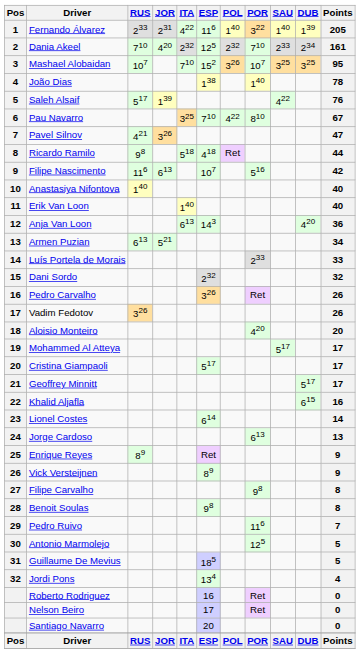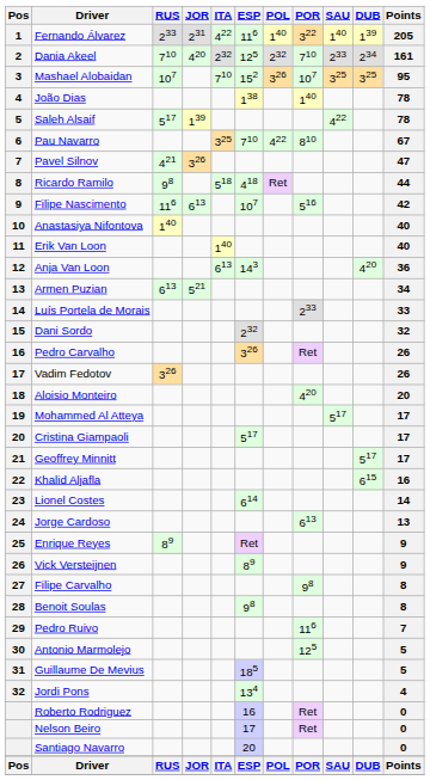Saleh Alsaif | Points: 76 -> 78
